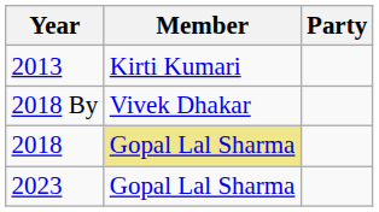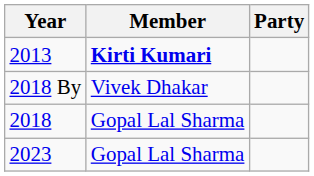2013 | Member: normal -> bold
2018 | Member: khaki background -> no background
